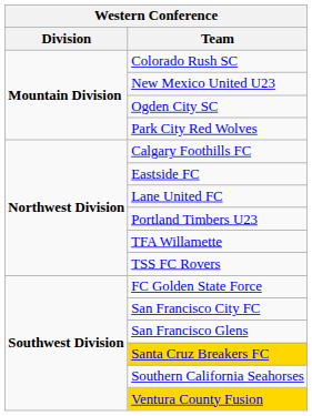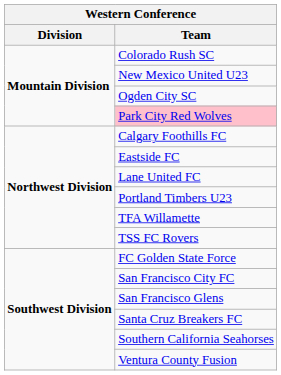Park City Red Wolves | Team: no background -> pink background
Santa Cruz Breakers FC | Team: gold background -> no background
Ventura County Fusion | Team: gold background -> no background
